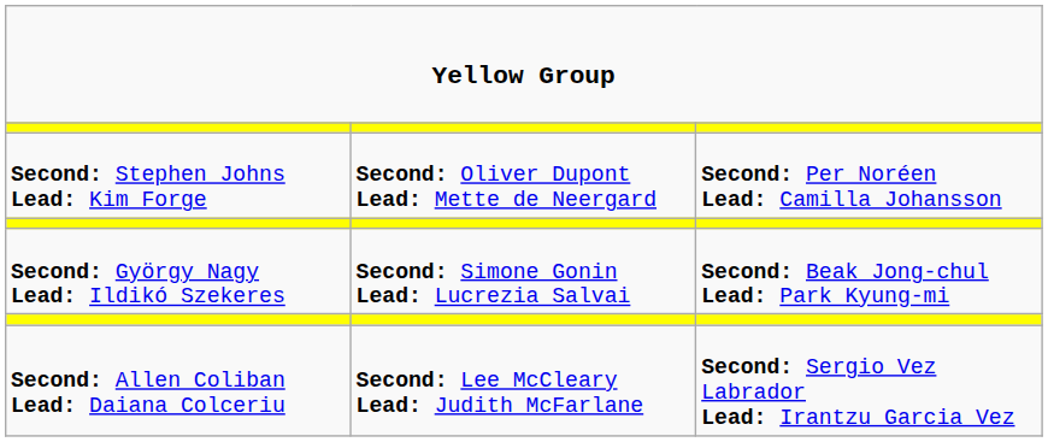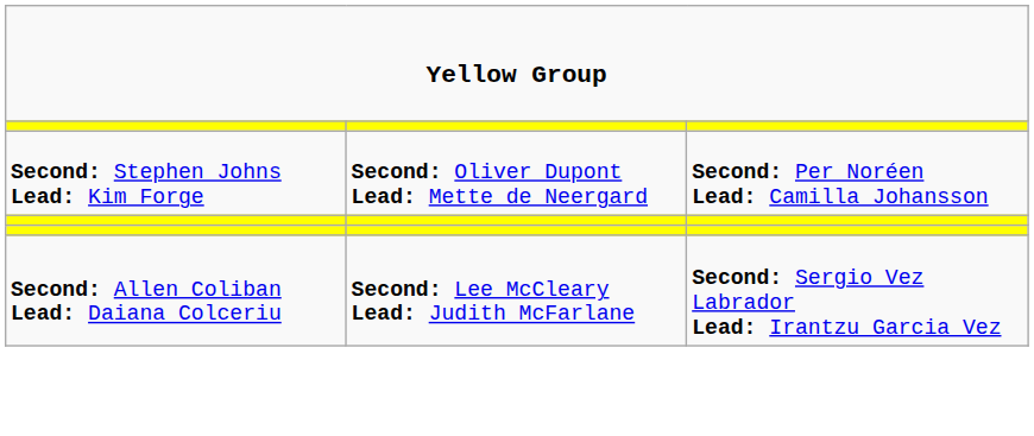- row: Second: György Nagy Lead: Ildikó Szekeres | Second: Simone Gonin Lead: Lucrezia Salvai | Second: Beak Jong-chul Lead: Park Kyung-mi
